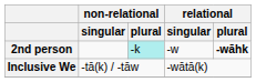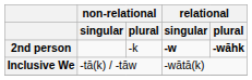2nd person | non-relational / plural: paleturquoise background -> no background
2nd person | relational / singular: normal -> bold
